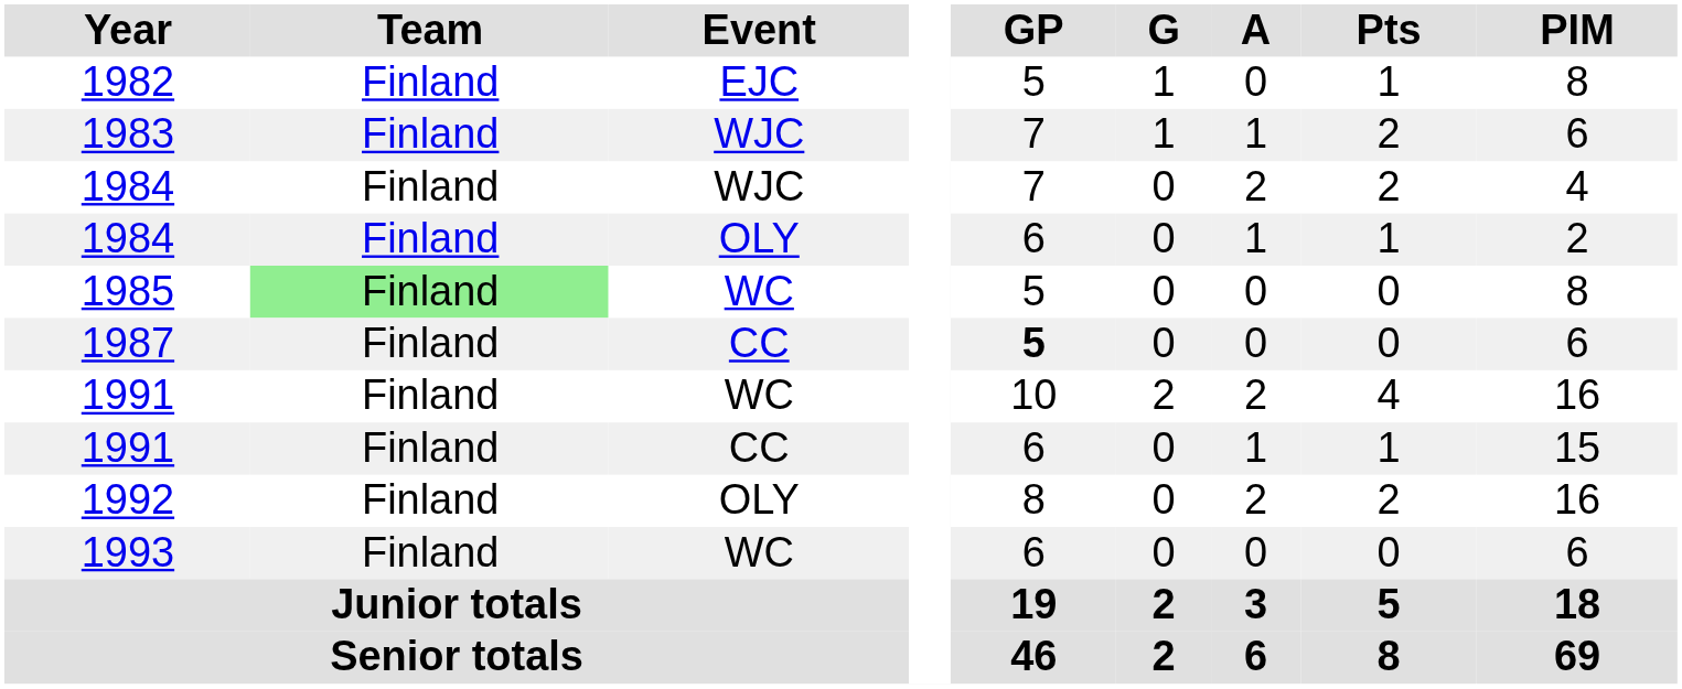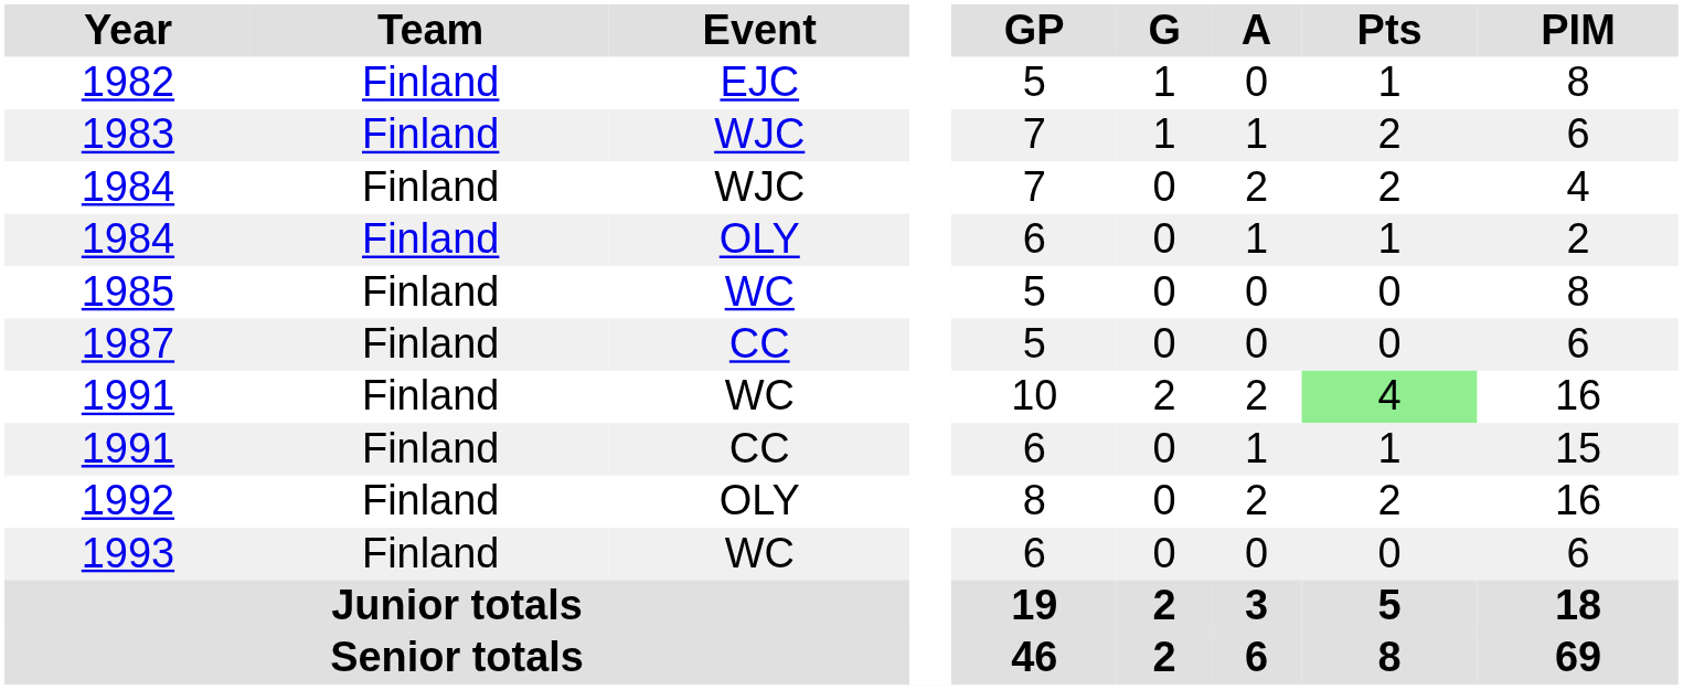1985 | Team: lightgreen background -> no background
1987 | GP: bold -> normal
1991 / WC | Pts: no background -> lightgreen background
